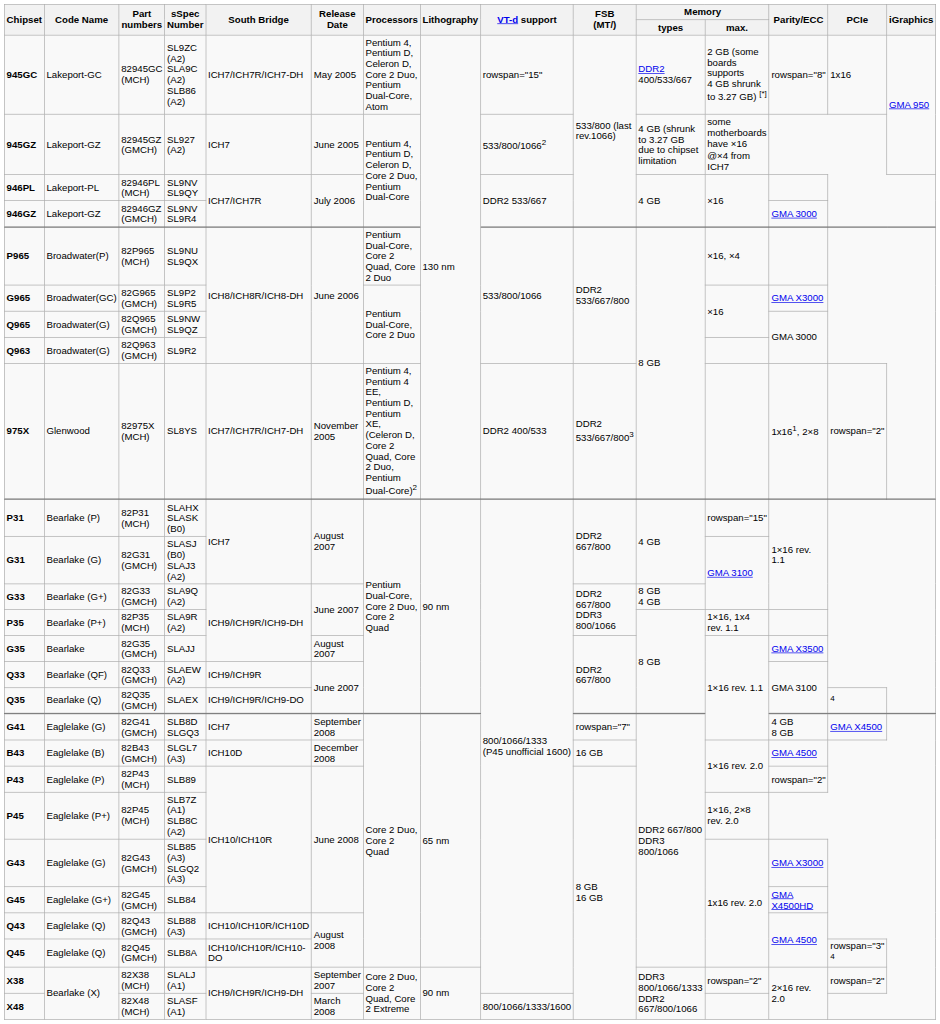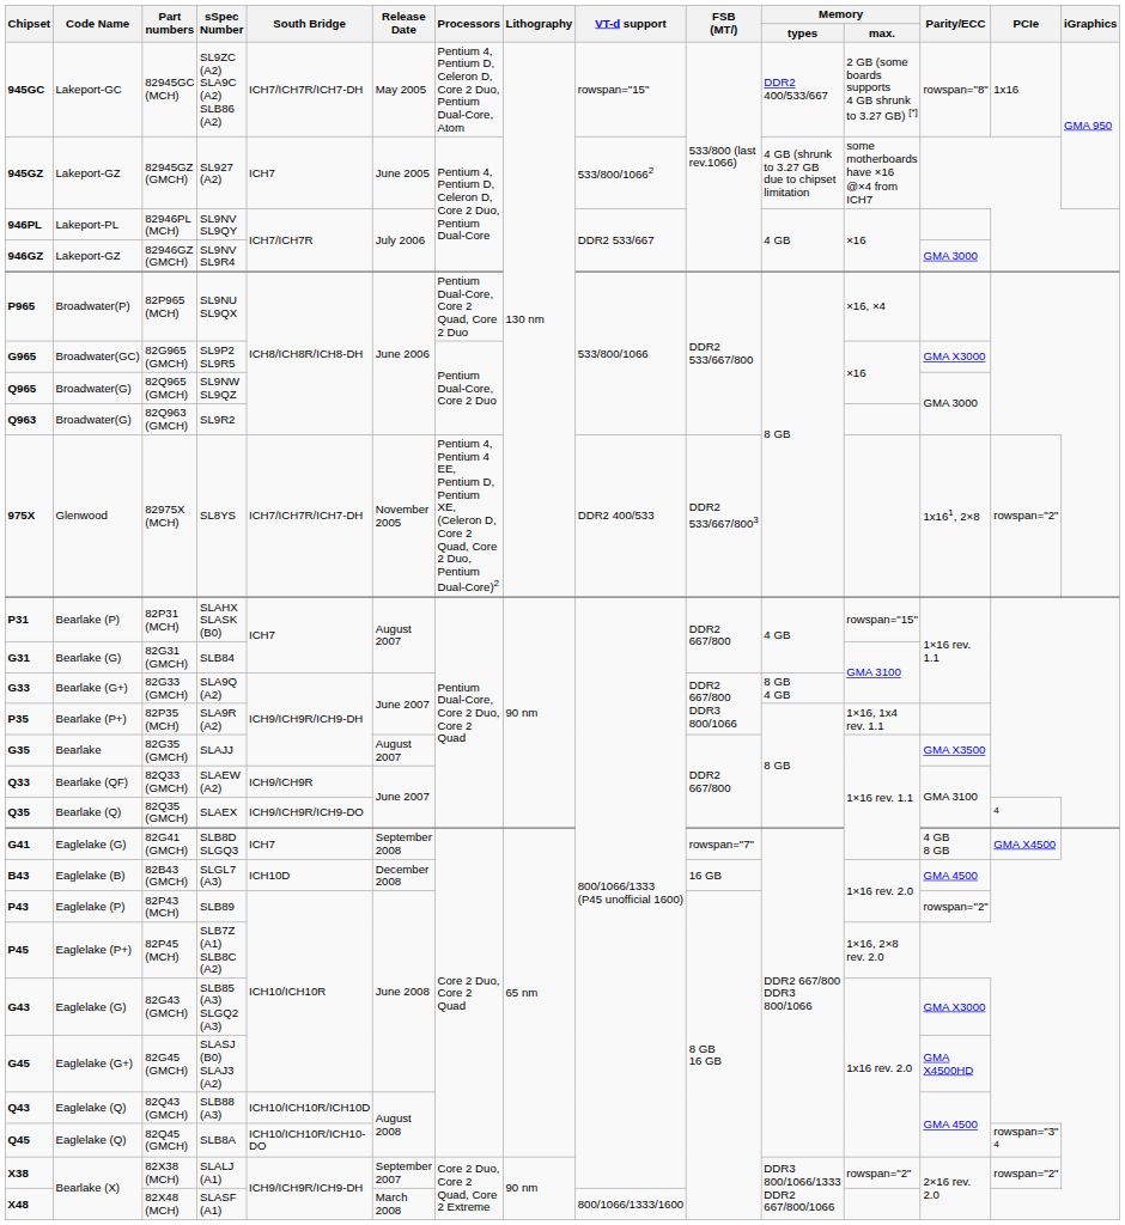82G31 (GMCH) | sSpec Number: SLASJ (B0) SLAJ3 (A2) -> SLB84
82G45 (GMCH) | sSpec Number: SLB84 -> SLASJ (B0) SLAJ3 (A2)
